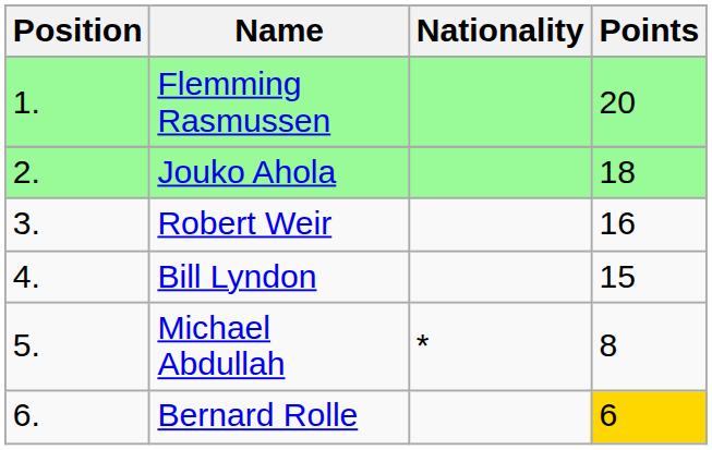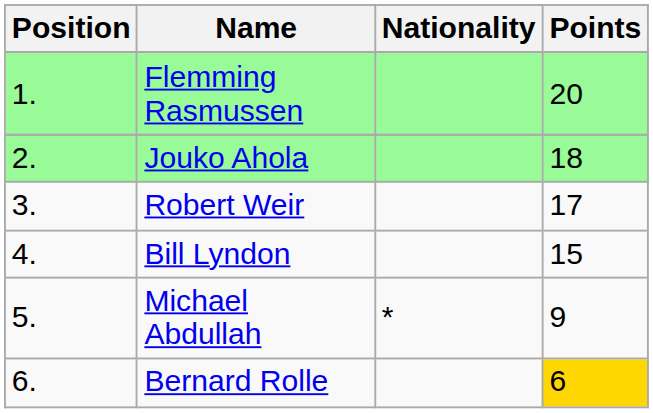Robert Weir | Points: 16 -> 17
Michael Abdullah | Points: 8 -> 9
